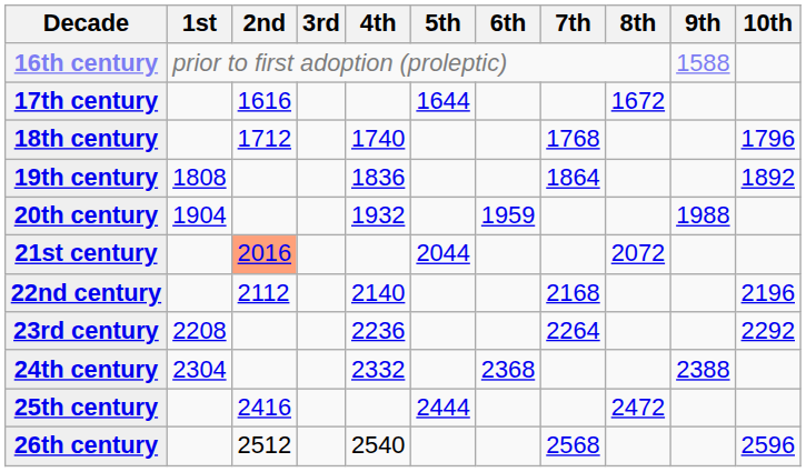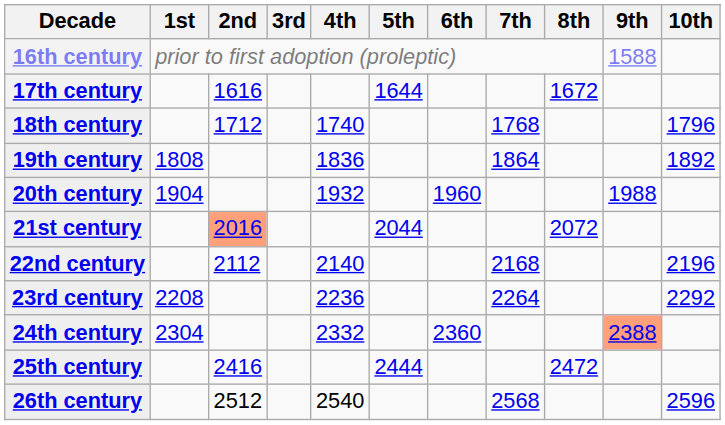20th century | 6th: 1959 -> 1960
24th century | 6th: 2368 -> 2360
24th century | 9th: no background -> lightsalmon background
